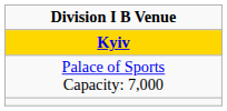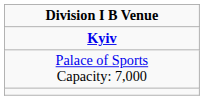row 2 | column 1: gold background -> no background
